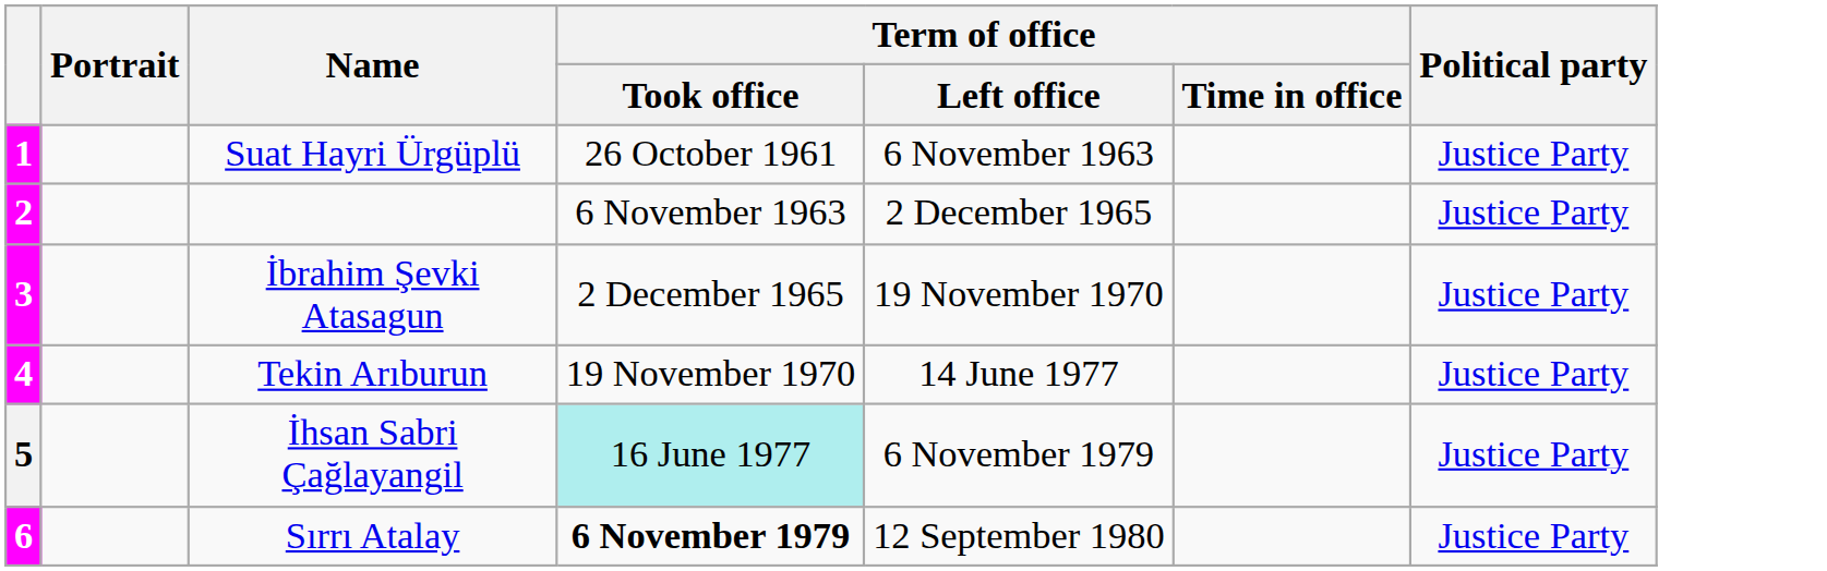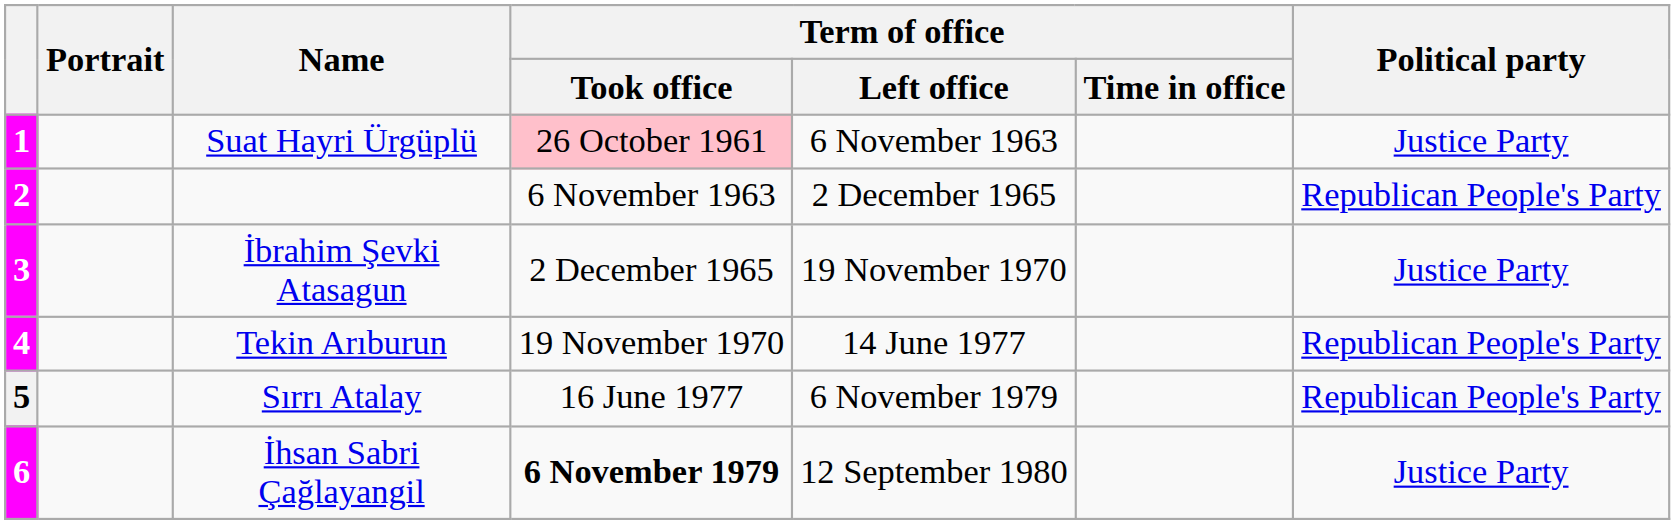1 | Term of office / Took office: no background -> pink background
2 | Political party: Justice Party -> Republican People's Party
4 | Political party: Justice Party -> Republican People's Party
5 | Name: İhsan Sabri Çağlayangil -> Sırrı Atalay
5 | Term of office / Took office: paleturquoise background -> no background
5 | Political party: Justice Party -> Republican People's Party
6 | Name: Sırrı Atalay -> İhsan Sabri Çağlayangil
